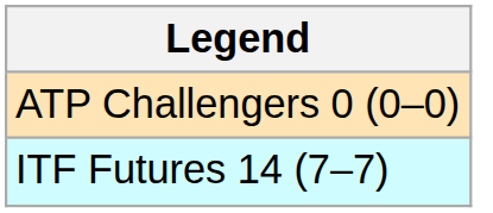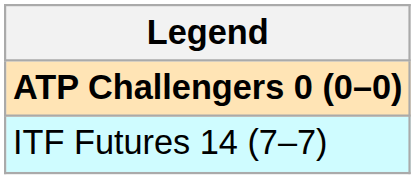row 2 | column 1: normal -> bold
